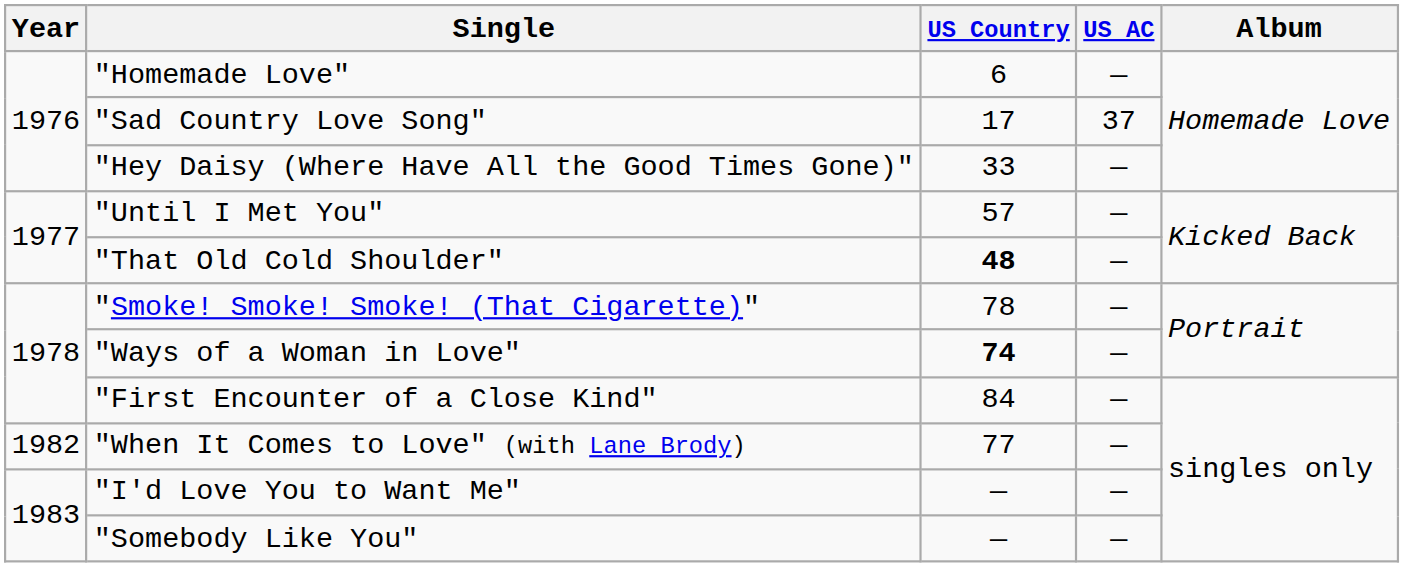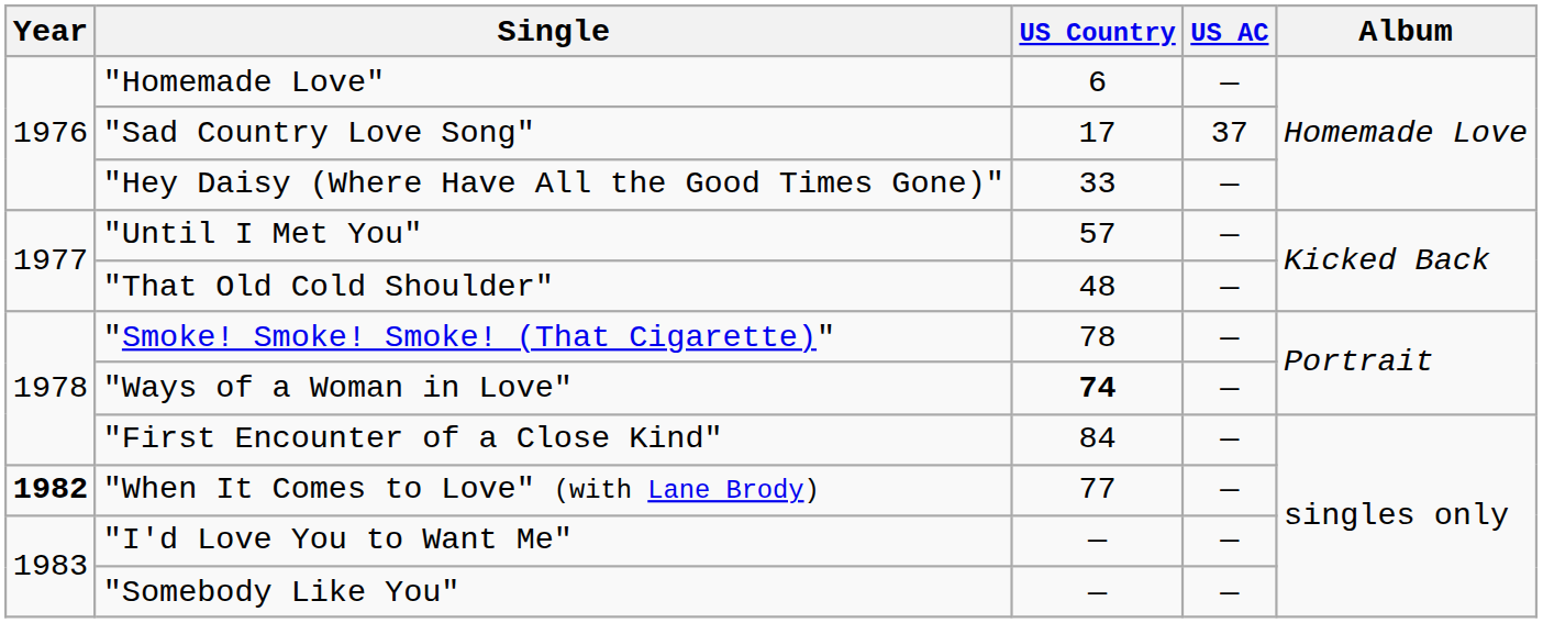"That Old Cold Shoulder" | US Country: bold -> normal
"When It Comes to Love" (with Lane Brody) | Year: normal -> bold
